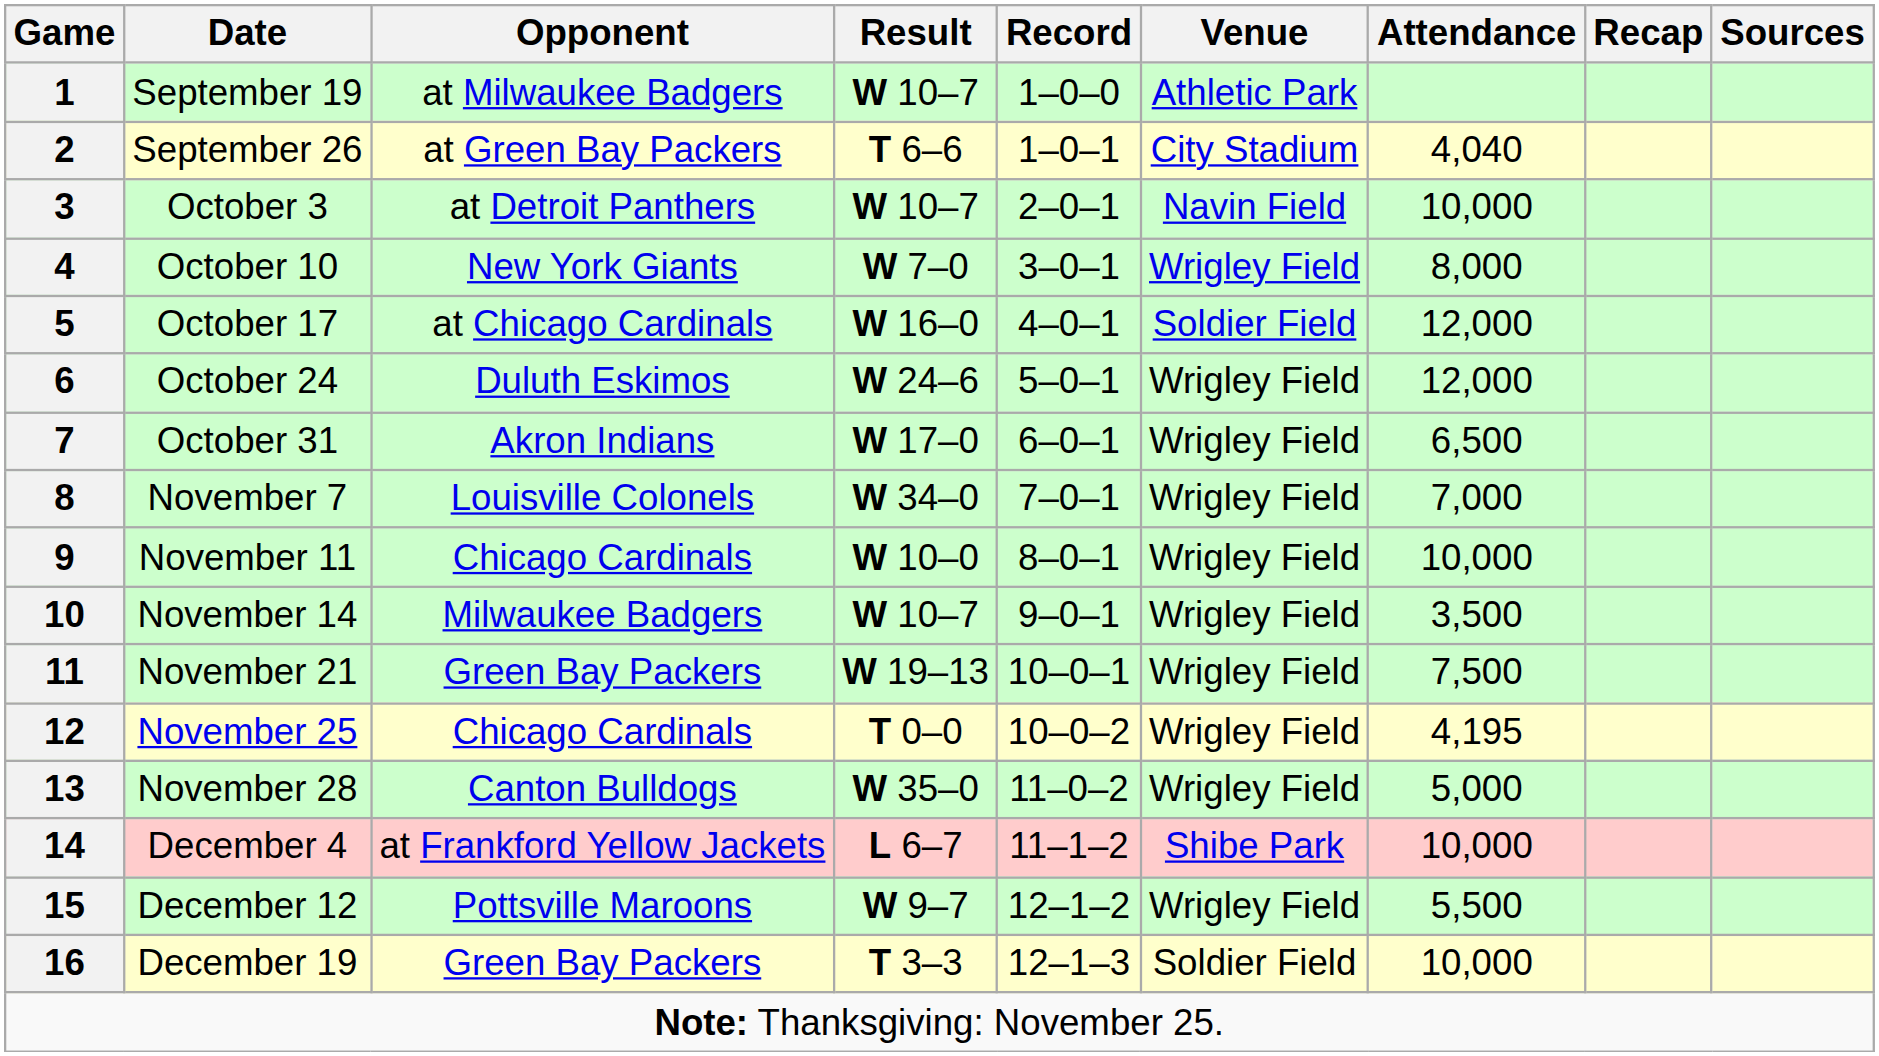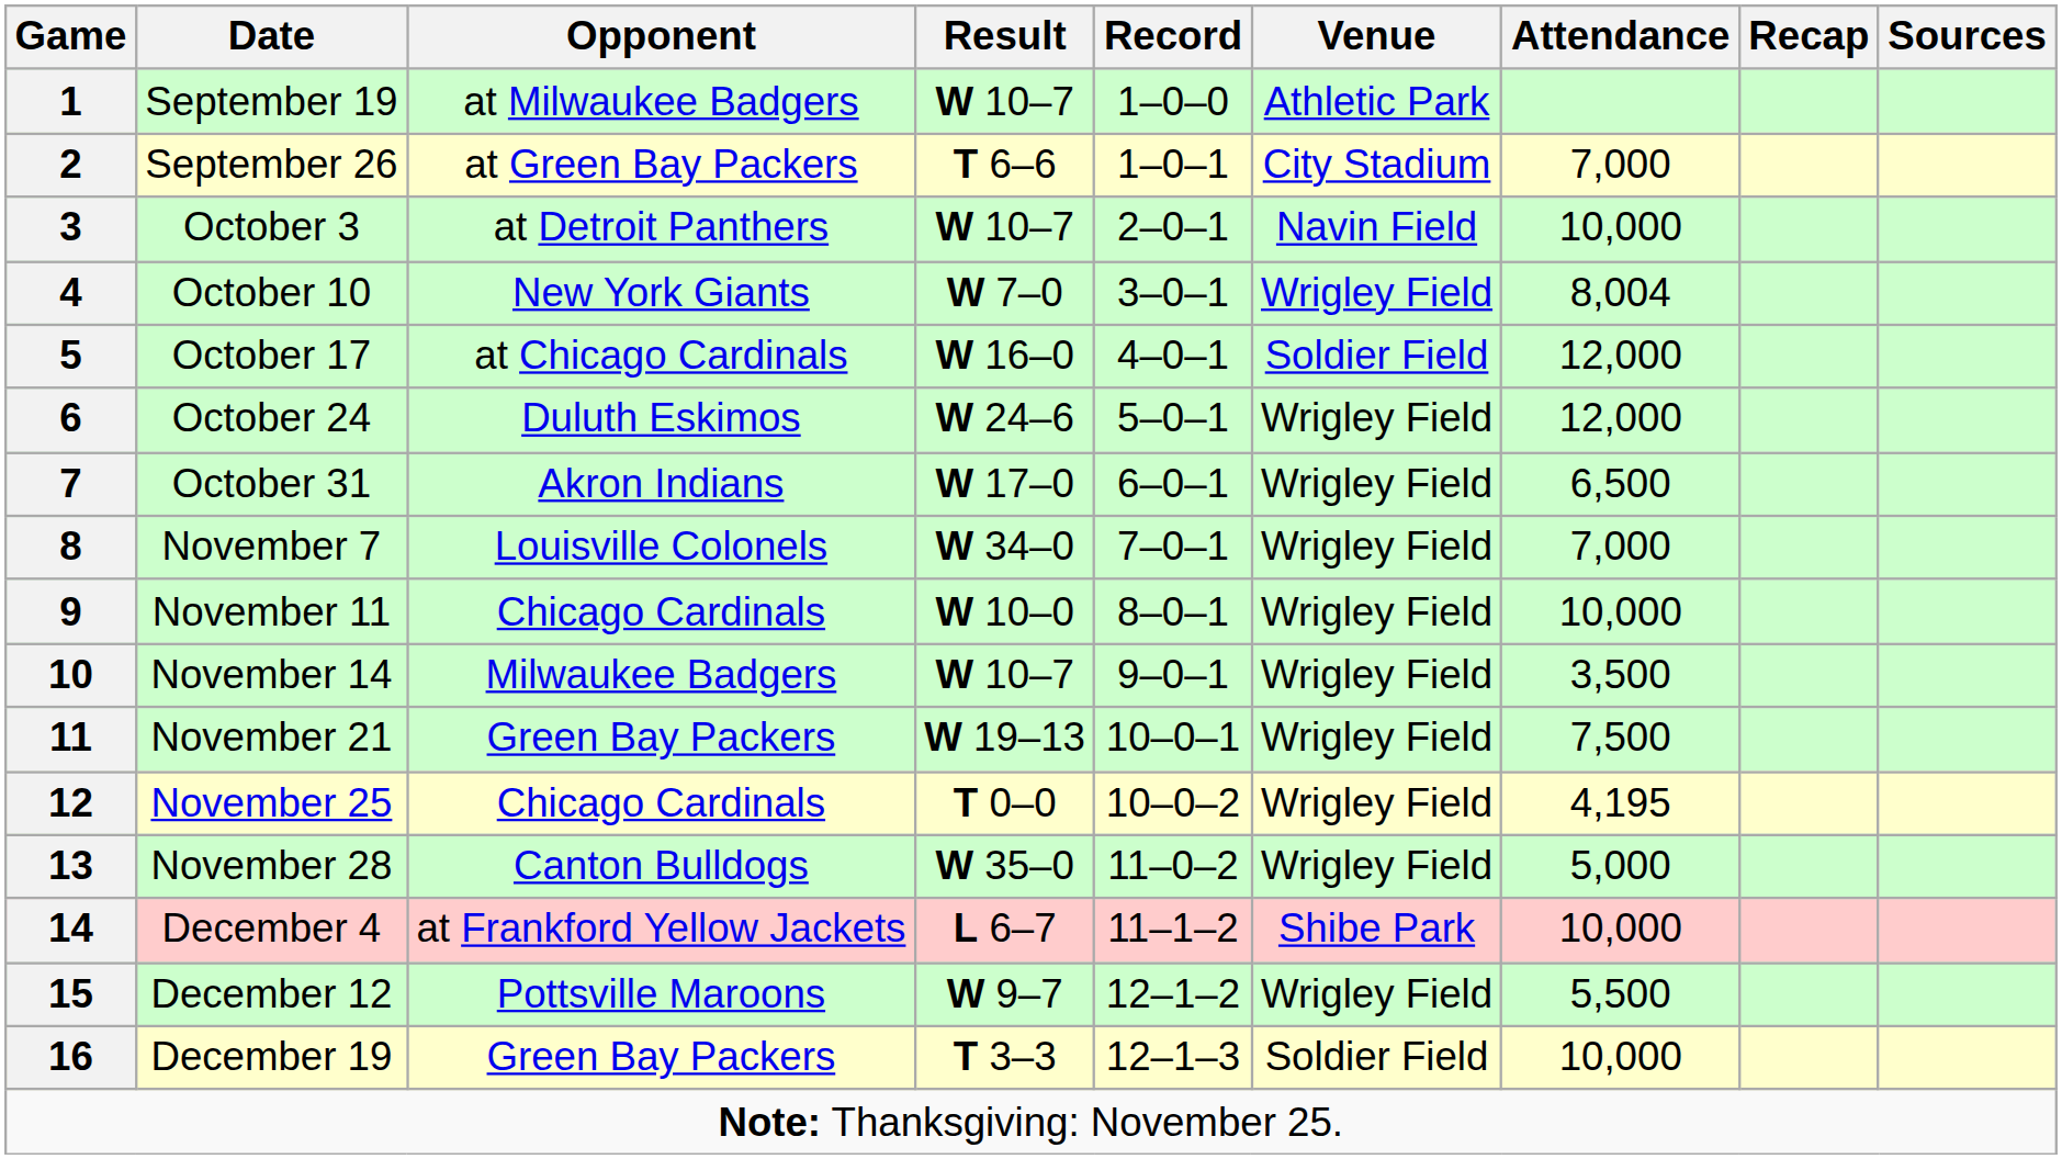2 | Attendance: 4,040 -> 7,000
4 | Attendance: 8,000 -> 8,004
